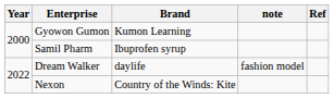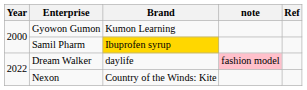Samil Pharm | Brand: no background -> gold background
Dream Walker | note: no background -> pink background
